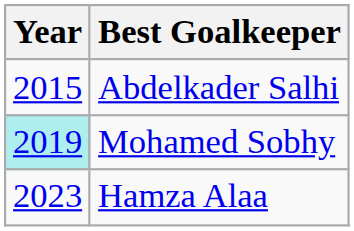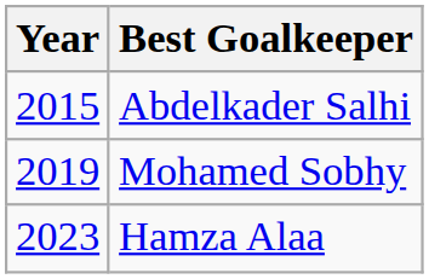Mohamed Sobhy | Year: paleturquoise background -> no background
